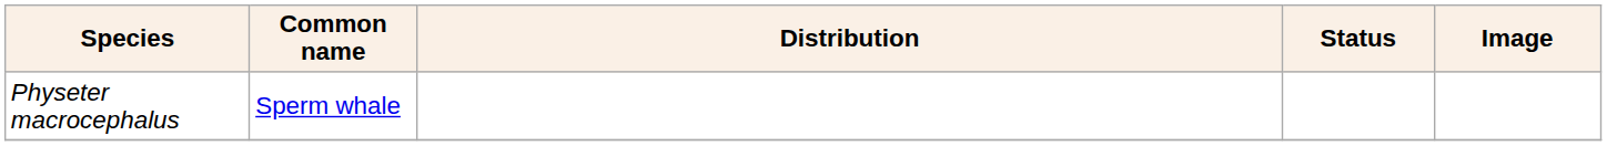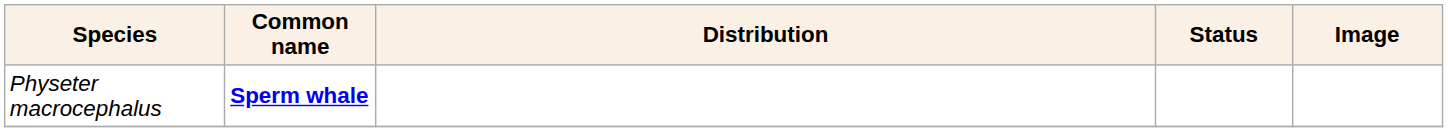Physeter macrocephalus | Common name: normal -> bold
